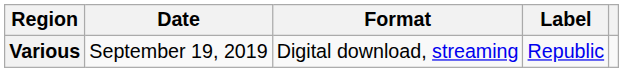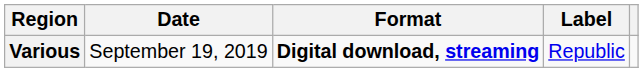Various | Format: normal -> bold
